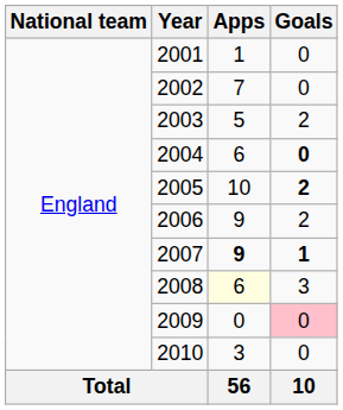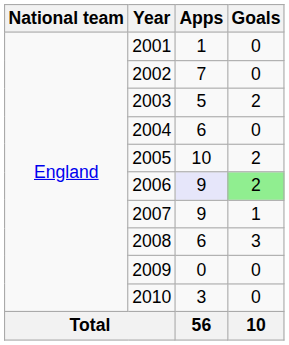2004 | Goals: bold -> normal
2005 | Goals: bold -> normal
2006 | Apps: no background -> lavender background
2006 | Goals: no background -> lightgreen background
2007 | Apps: bold -> normal
2007 | Goals: bold -> normal
2008 | Apps: lightyellow background -> no background
2009 | Goals: pink background -> no background
